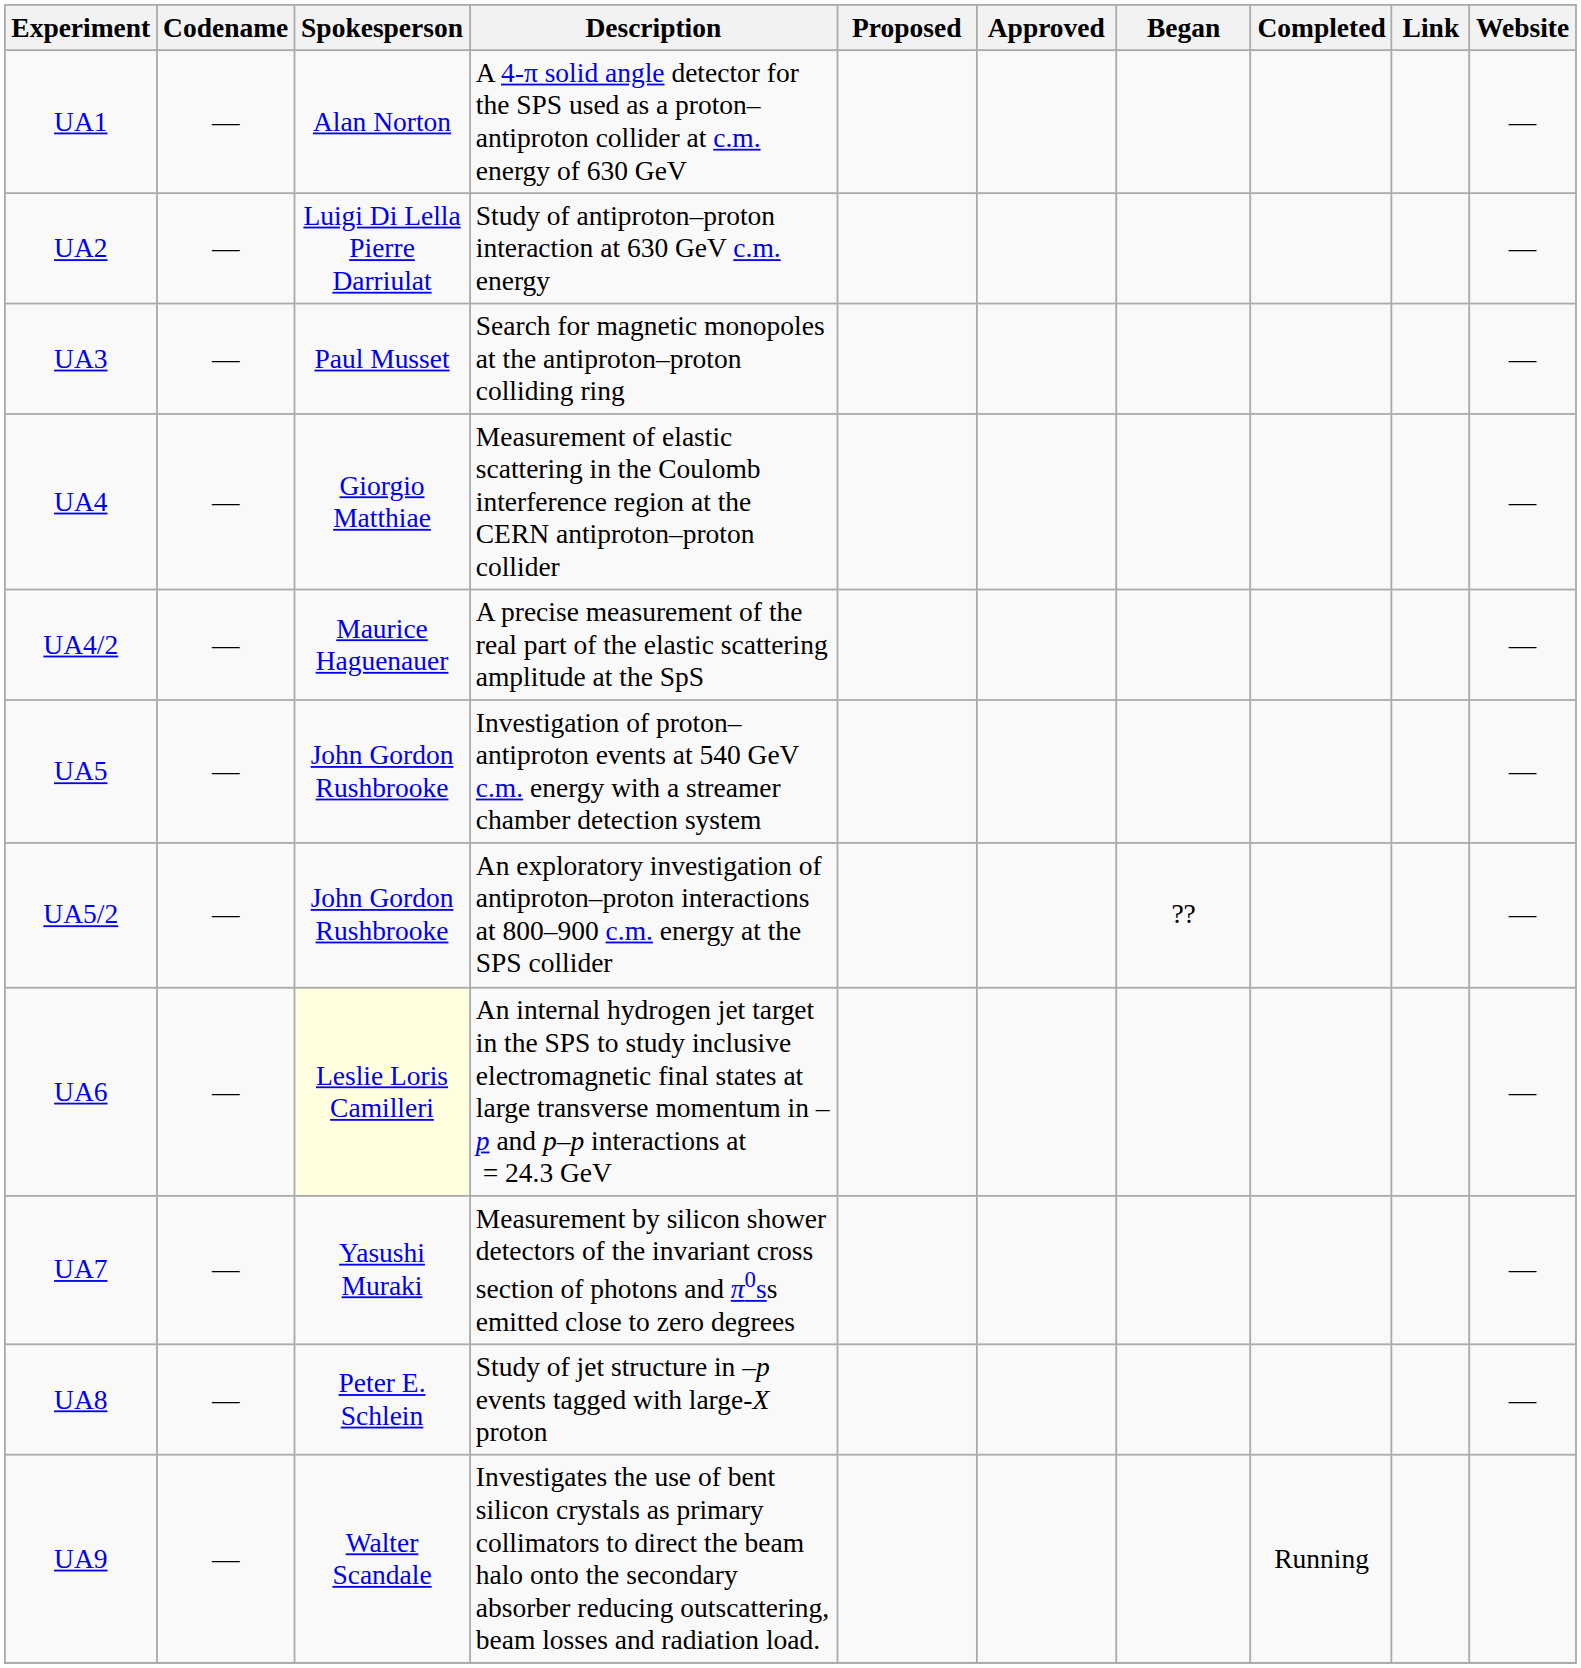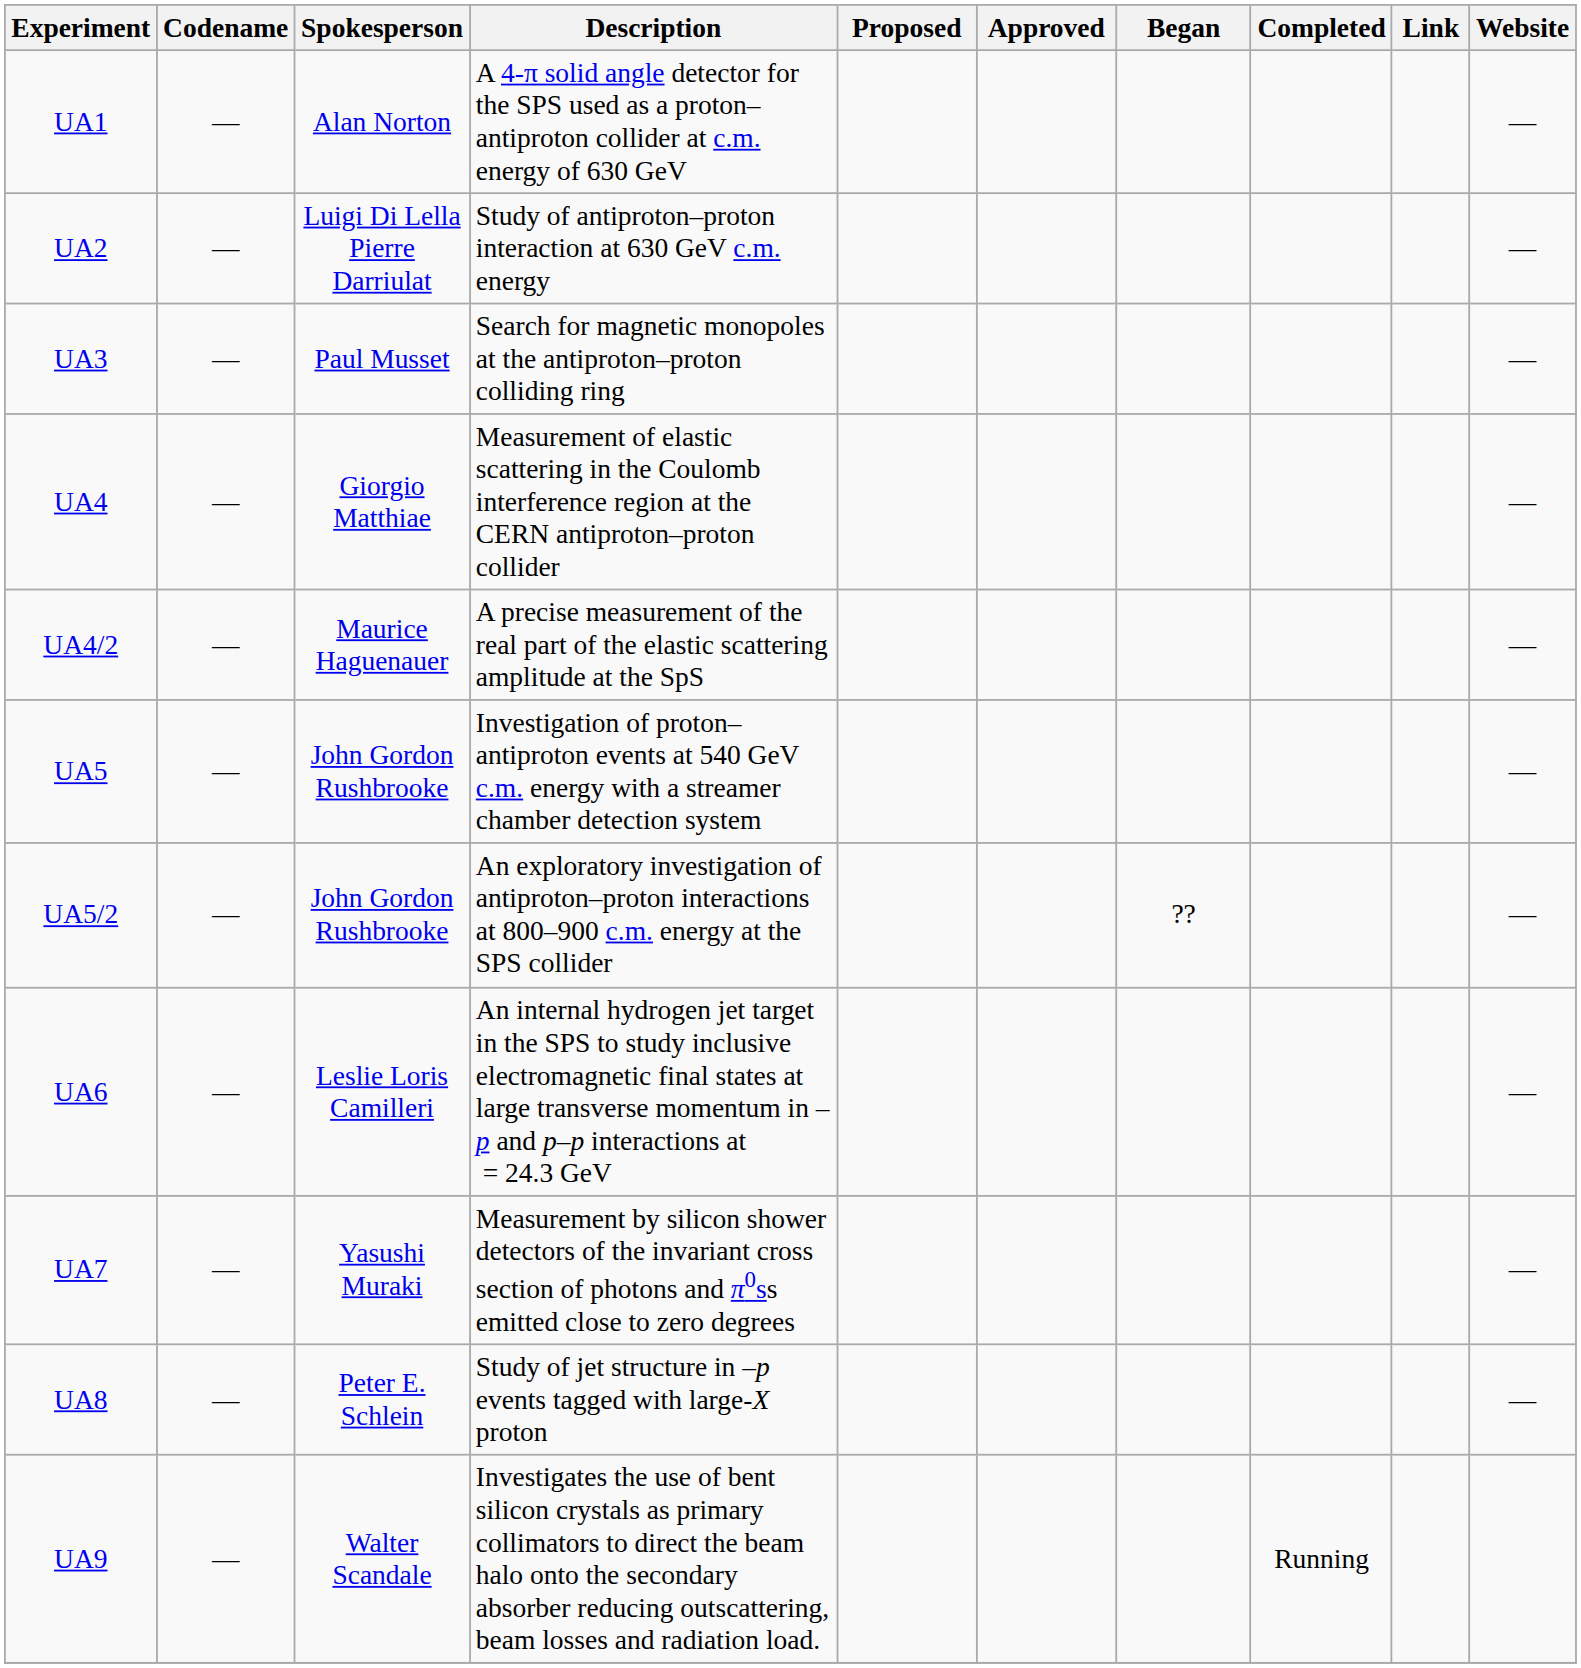UA6 | Spokesperson: lightyellow background -> no background
